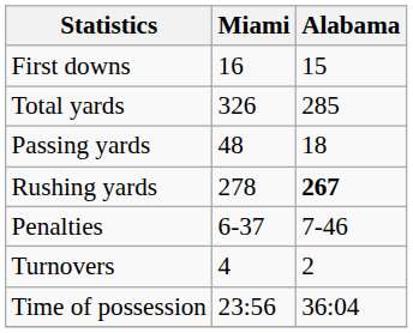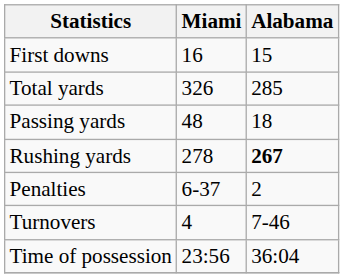Penalties | Alabama: 7-46 -> 2
Turnovers | Alabama: 2 -> 7-46
